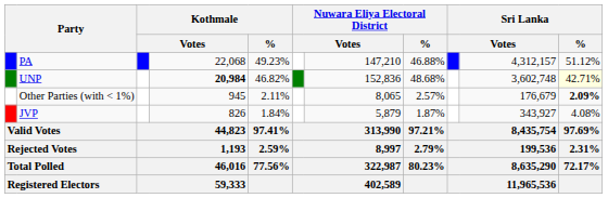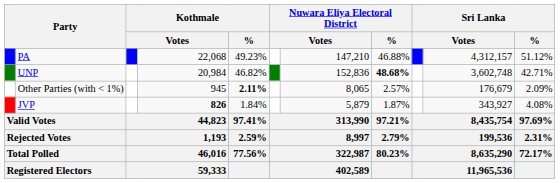UNP | column 4: bold -> normal
UNP | Nuwara Eliya Electoral District / %: normal -> bold
UNP | Sri Lanka / %: lightyellow background -> no background
Other Parties (with < 1%) | Kothmale / %: normal -> bold
Other Parties (with < 1%) | Sri Lanka / %: bold -> normal
JVP | column 4: normal -> bold
